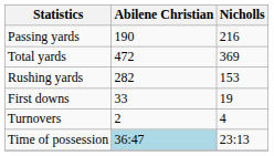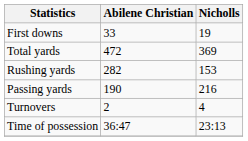rows swapped: First downs <-> Passing yards
Time of possession | Abilene Christian: lightblue background -> no background
